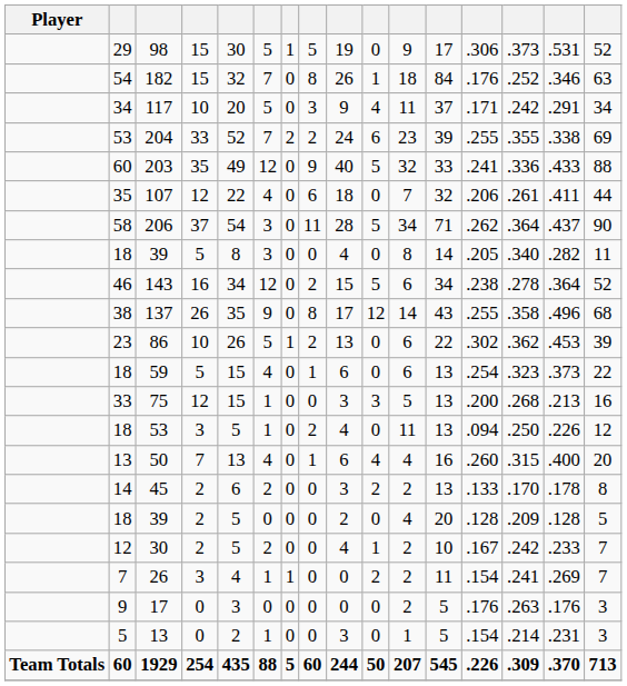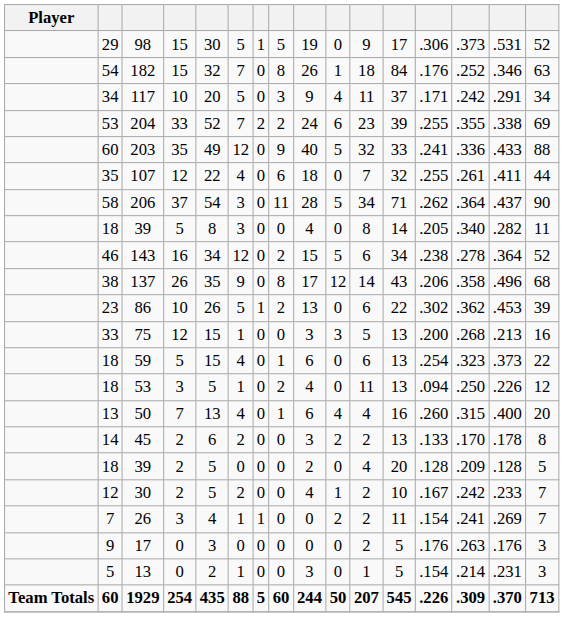107 | column 13: .206 -> .255
137 | column 13: .255 -> .206
rows swapped: 75 <-> 59
